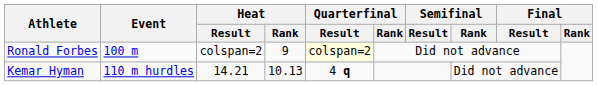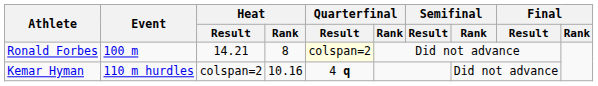Ronald Forbes | Heat / Result: colspan=2 -> 14.21
Ronald Forbes | Heat / Rank: 9 -> 8
Kemar Hyman | Heat / Result: 14.21 -> colspan=2
Kemar Hyman | Heat / Rank: 10.13 -> 10.16
